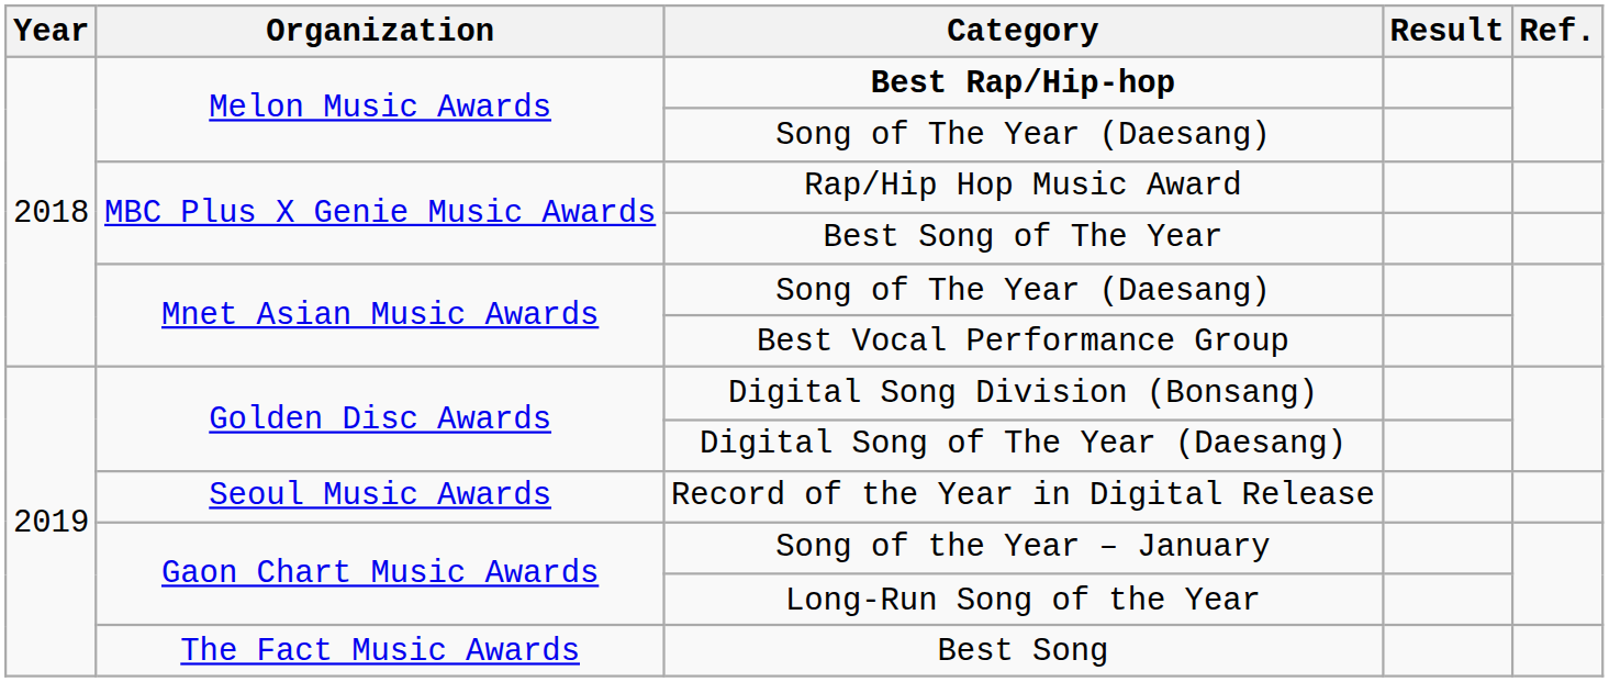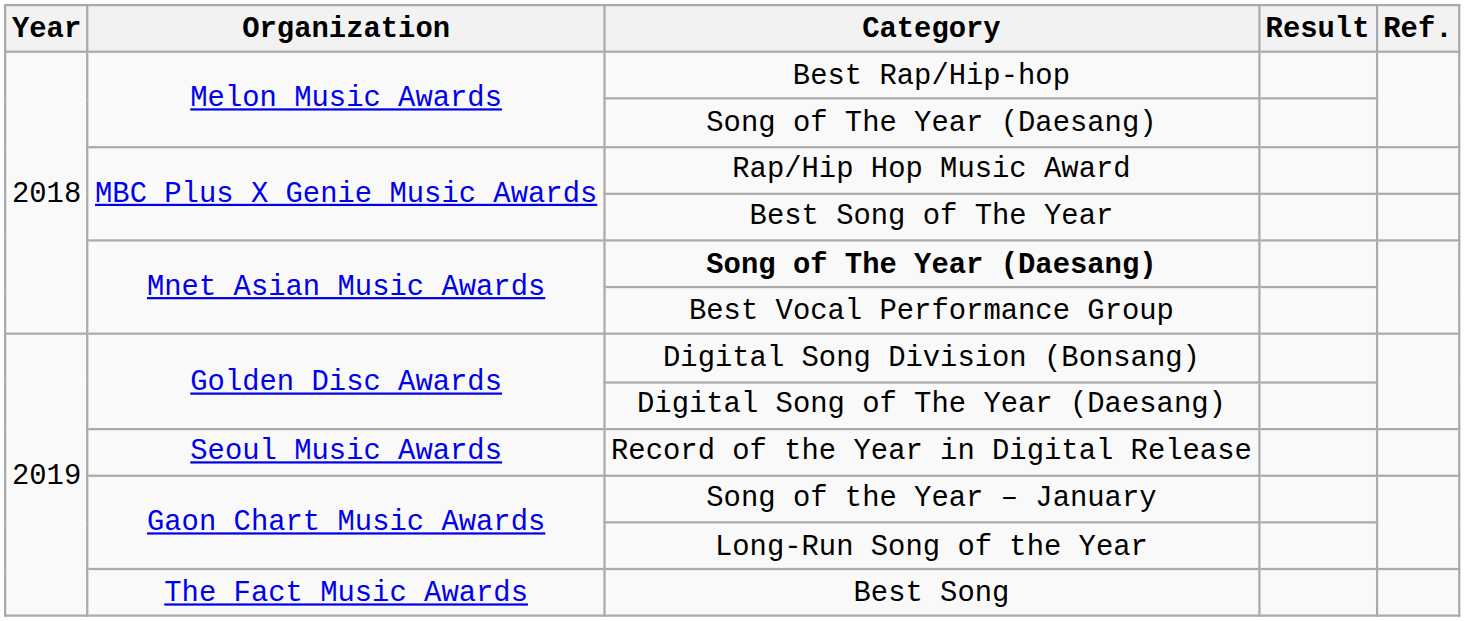Best Rap/Hip-hop | Category: bold -> normal
Mnet Asian Music Awards / Song of The Year (Daesang) | Category: normal -> bold
